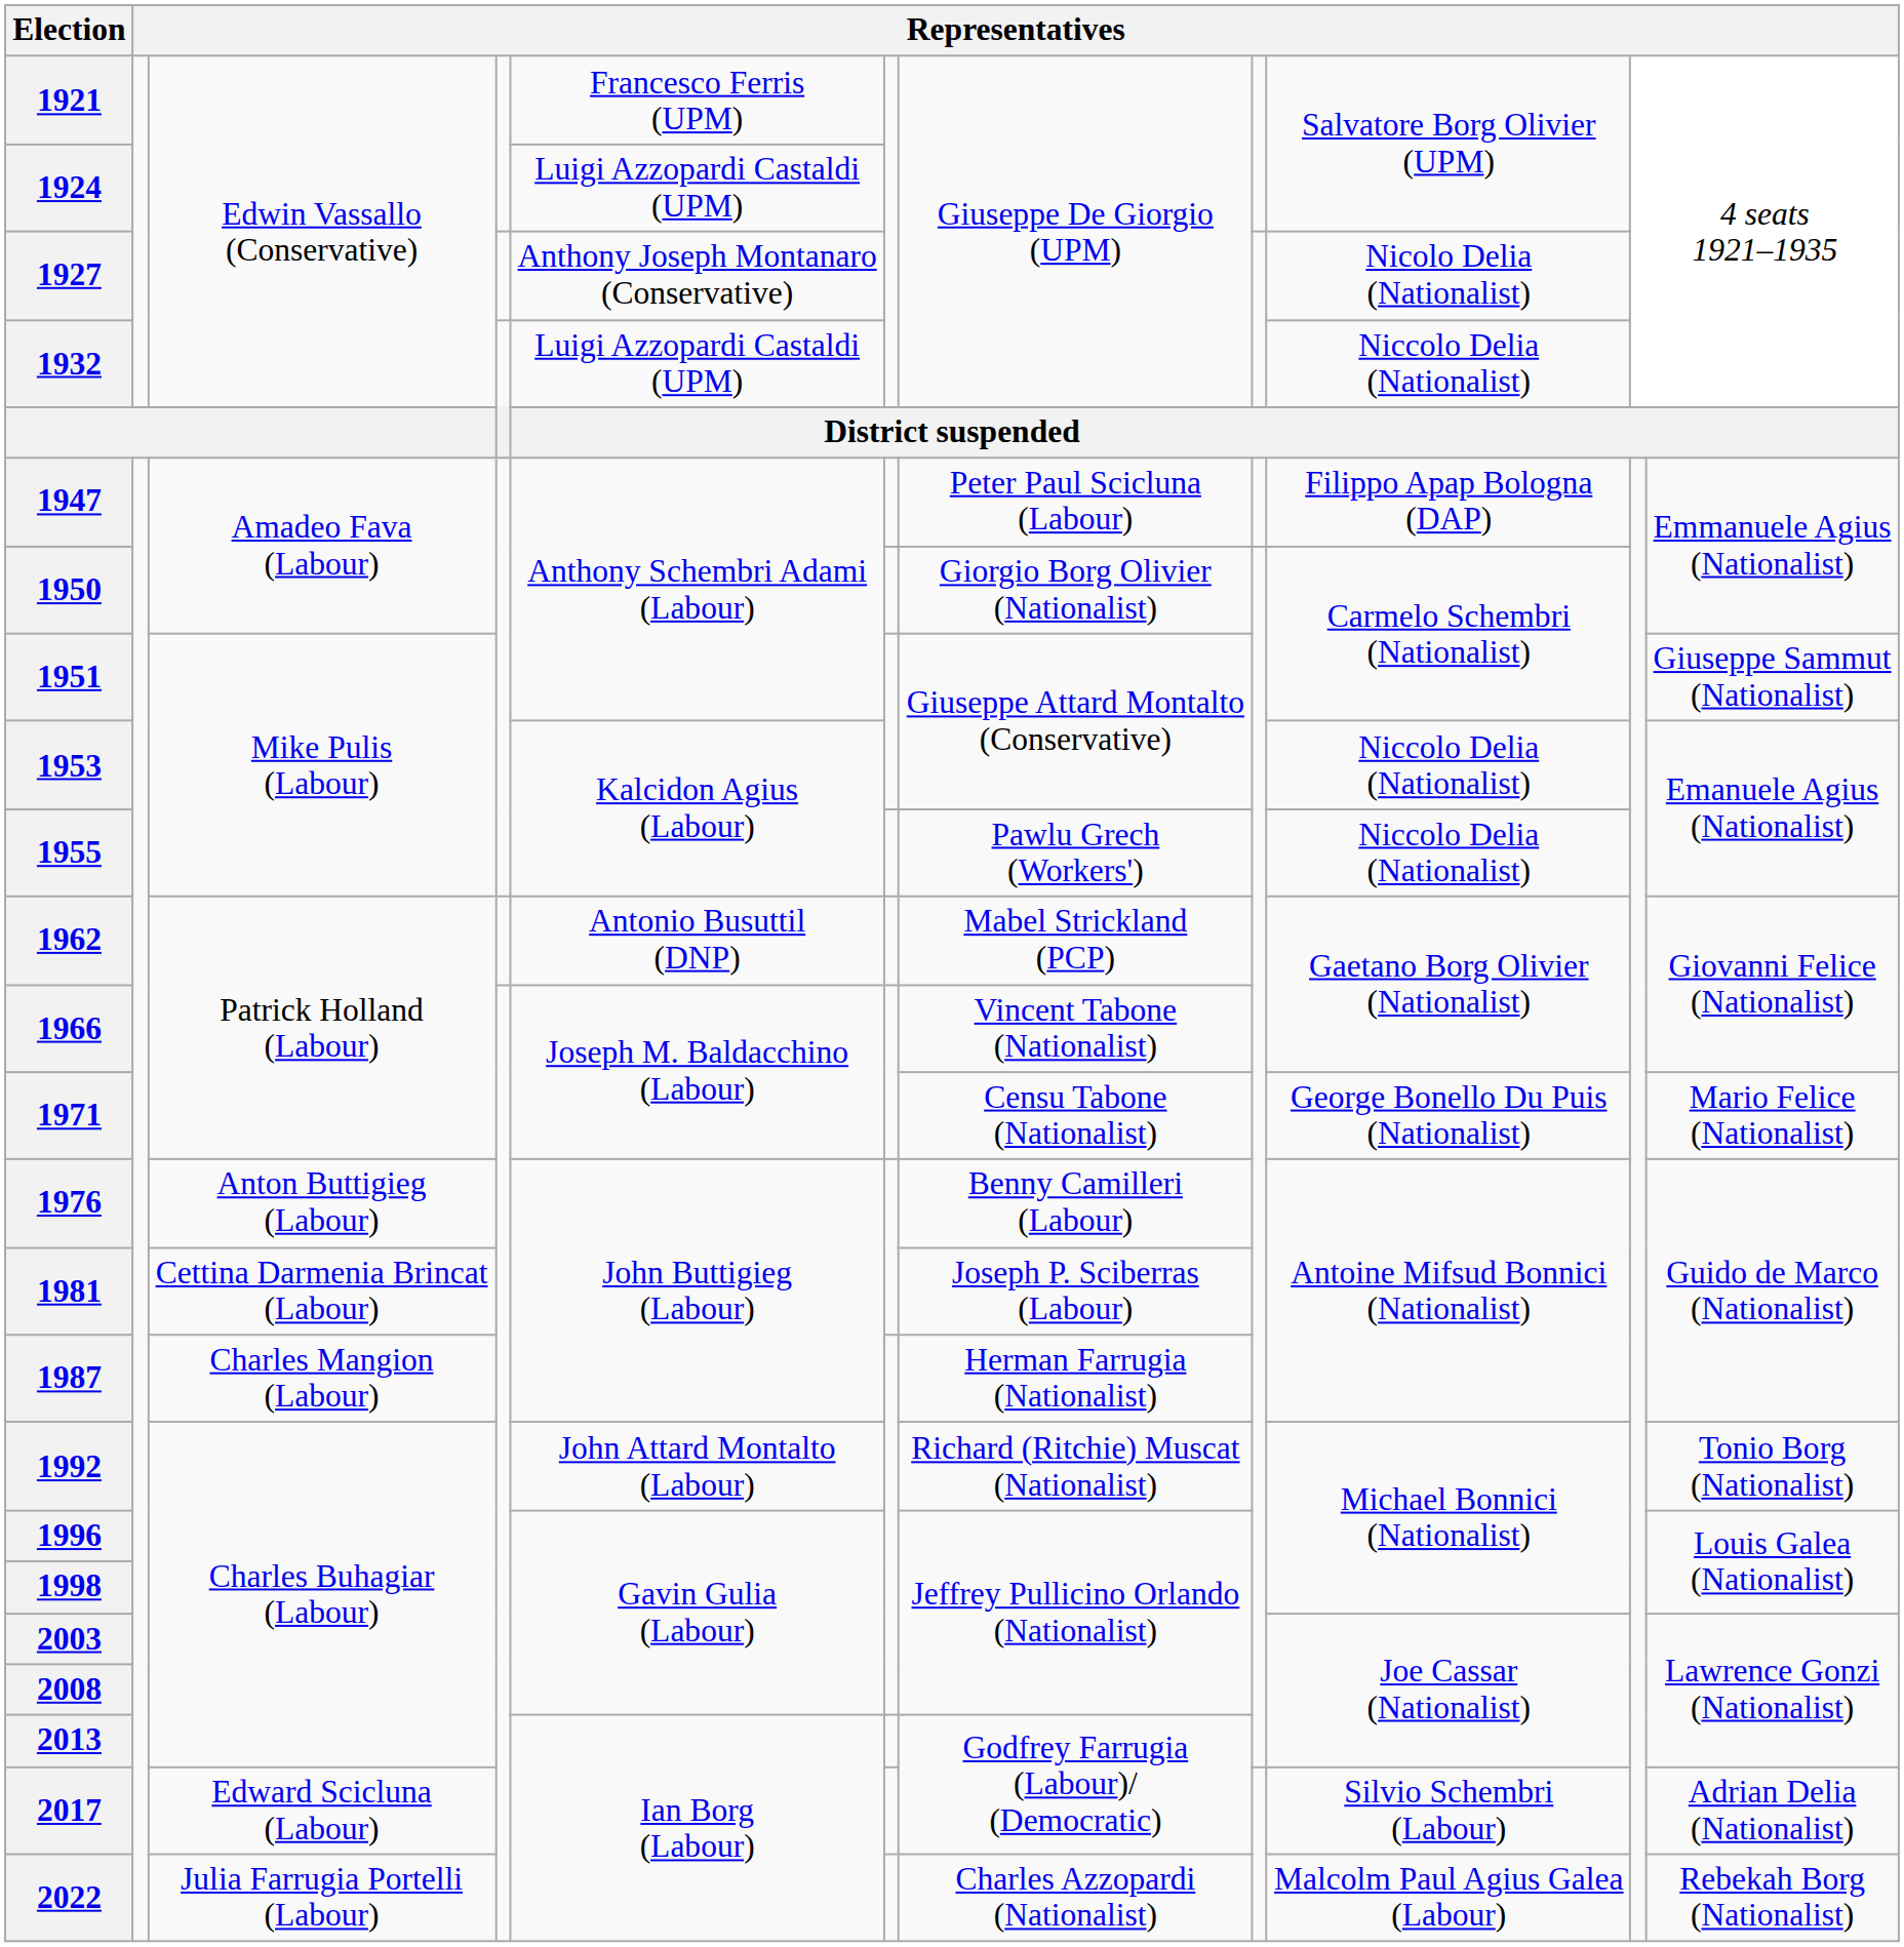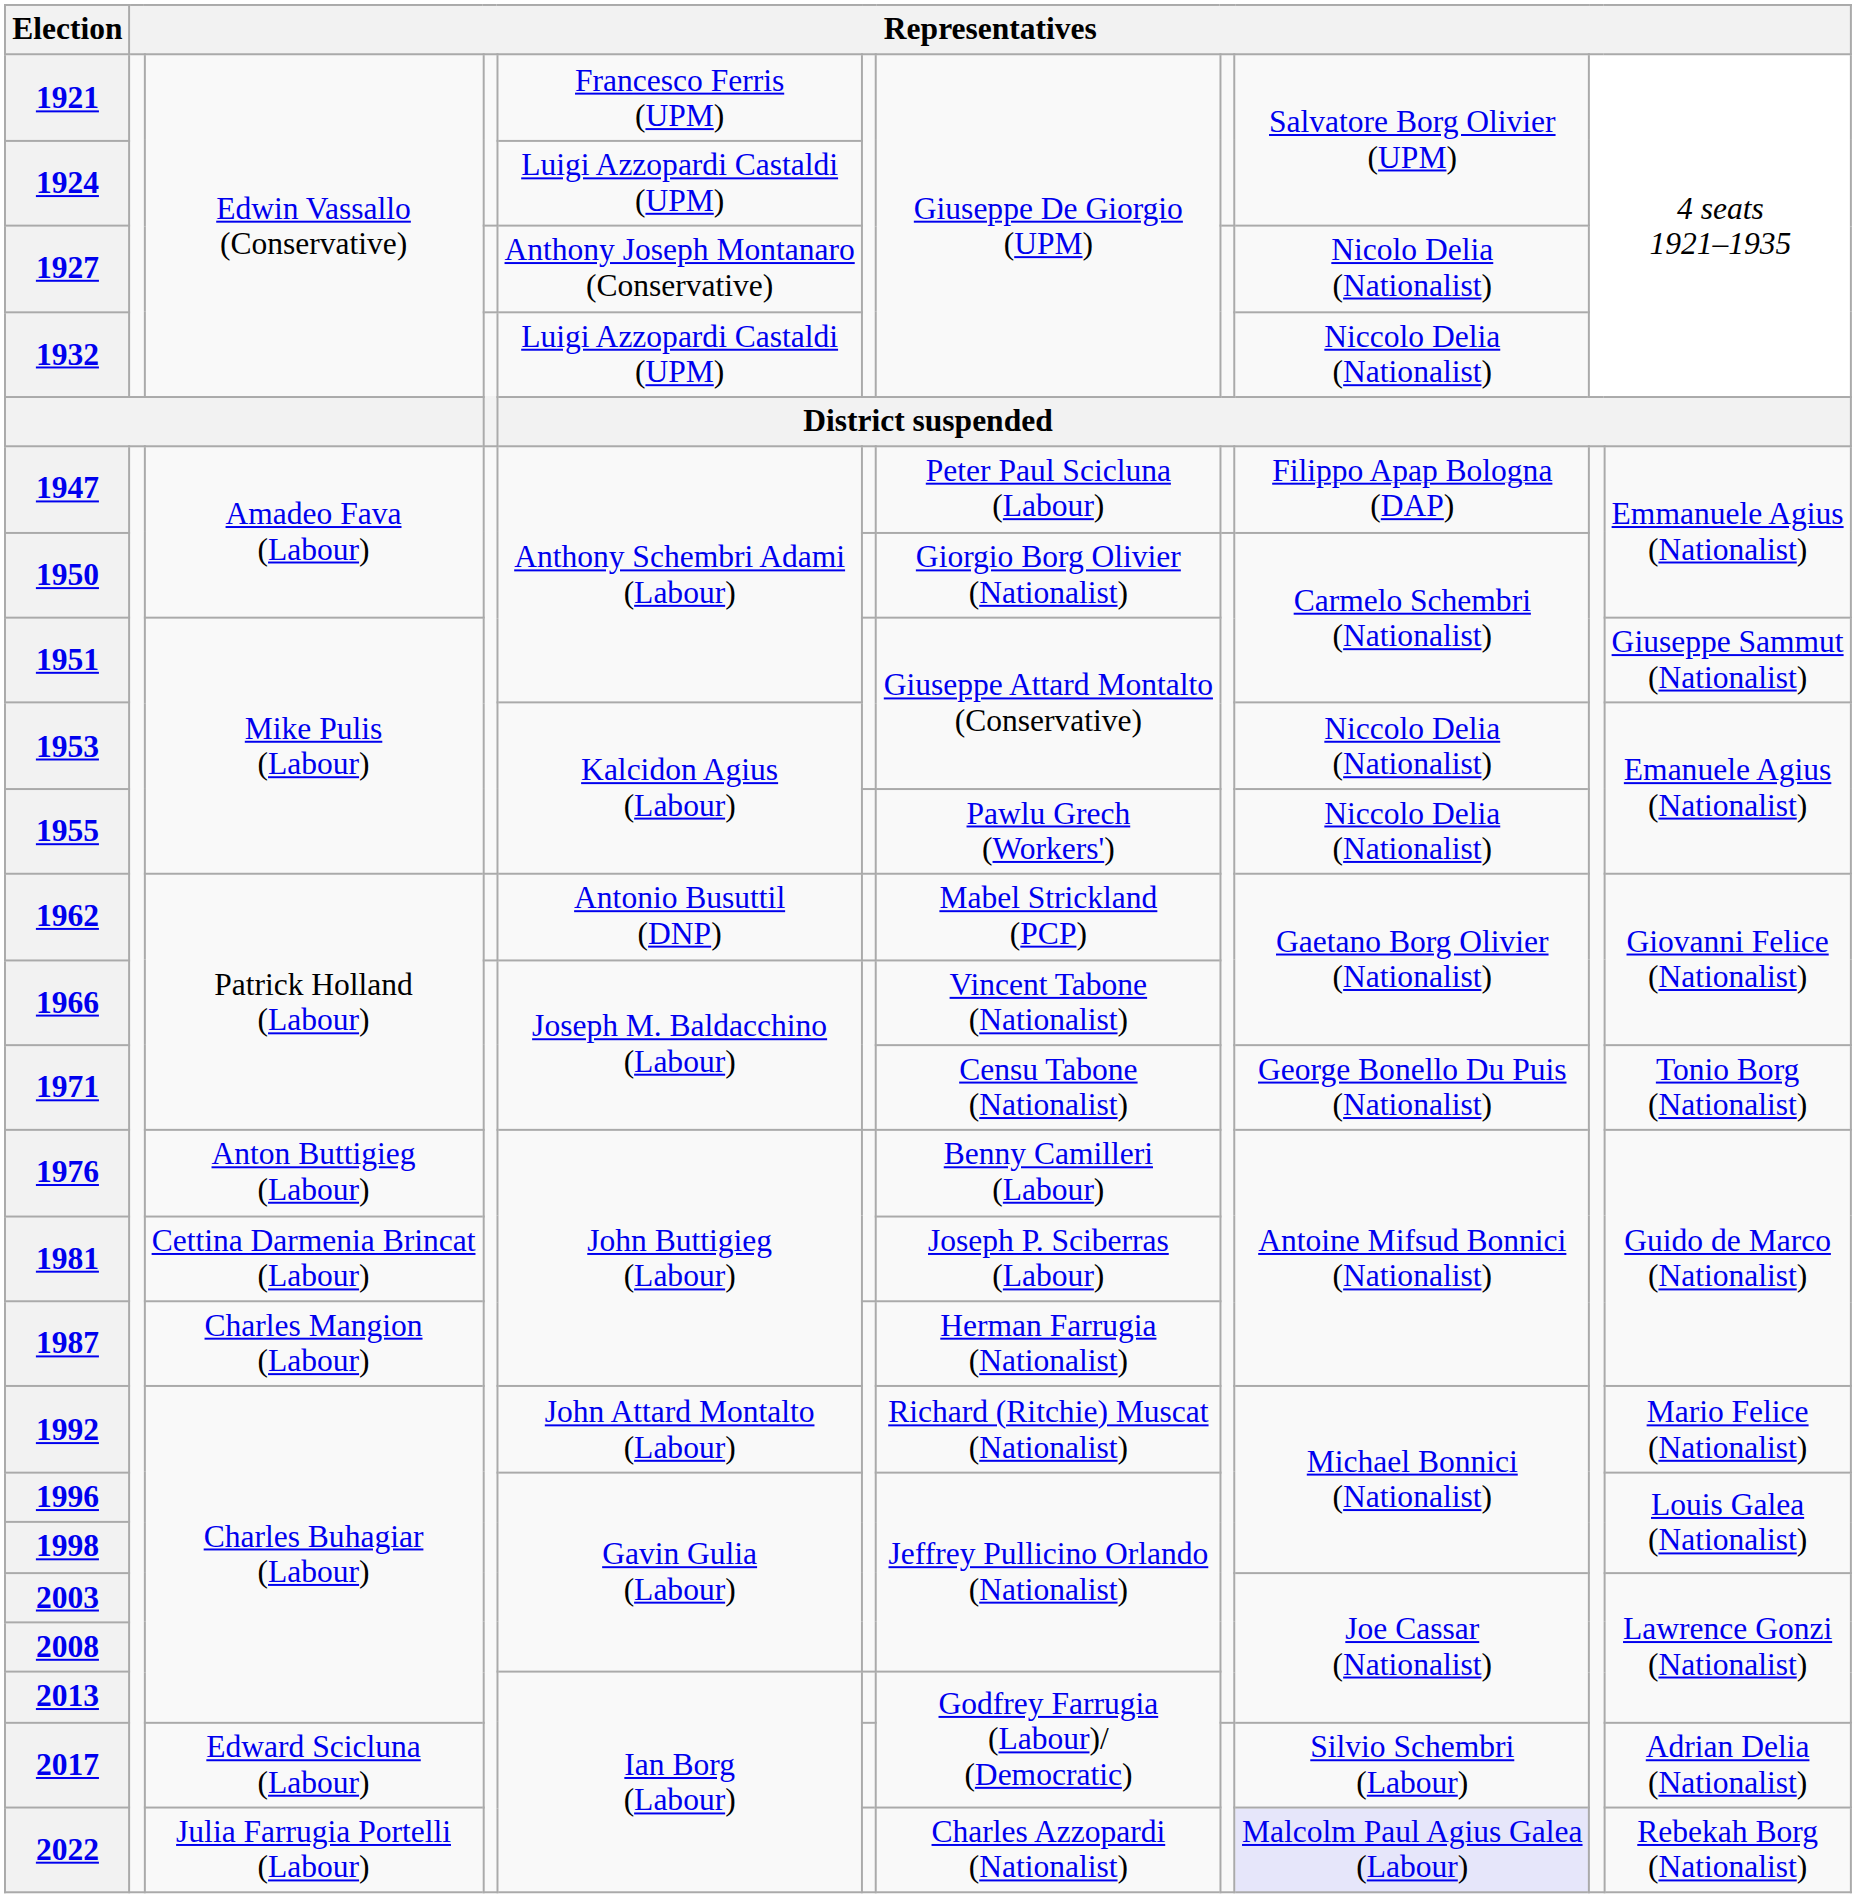1971 | column 11: Mario Felice (Nationalist) -> Tonio Borg (Nationalist)
1992 | column 11: Tonio Borg (Nationalist) -> Mario Felice (Nationalist)
2022 | column 9: no background -> lavender background
